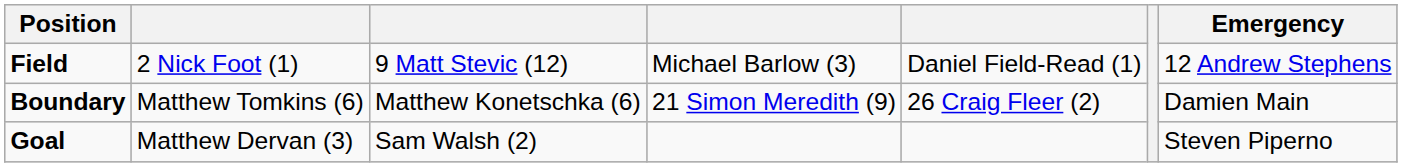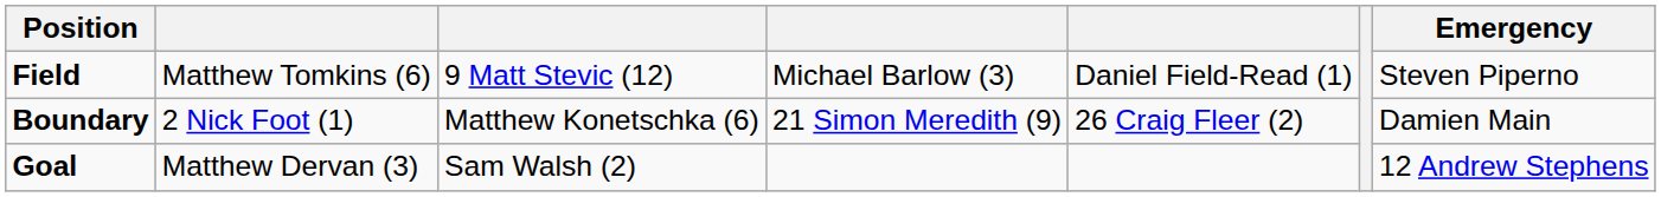Field | column 2: 2 Nick Foot (1) -> Matthew Tomkins (6)
Field | Emergency: 12 Andrew Stephens -> Steven Piperno
Boundary | column 2: Matthew Tomkins (6) -> 2 Nick Foot (1)
Goal | Emergency: Steven Piperno -> 12 Andrew Stephens
